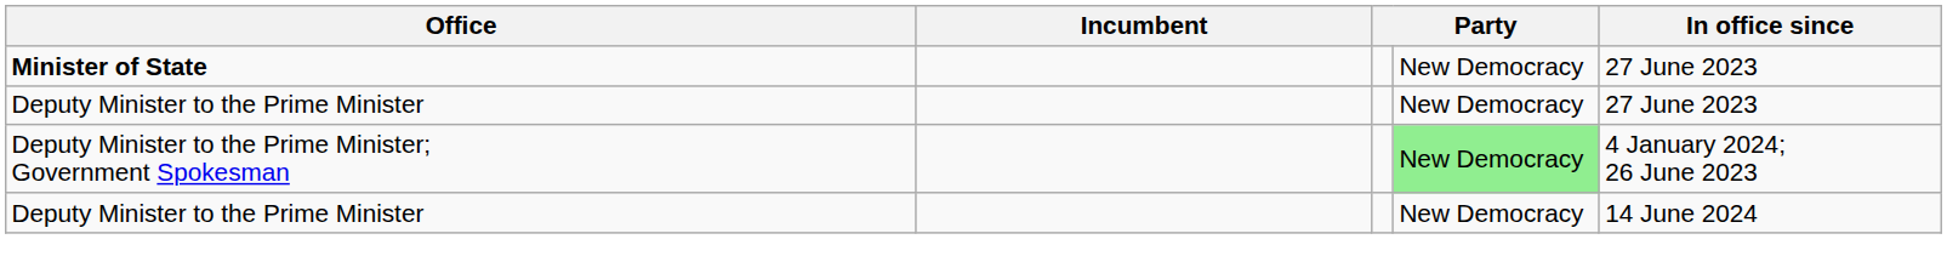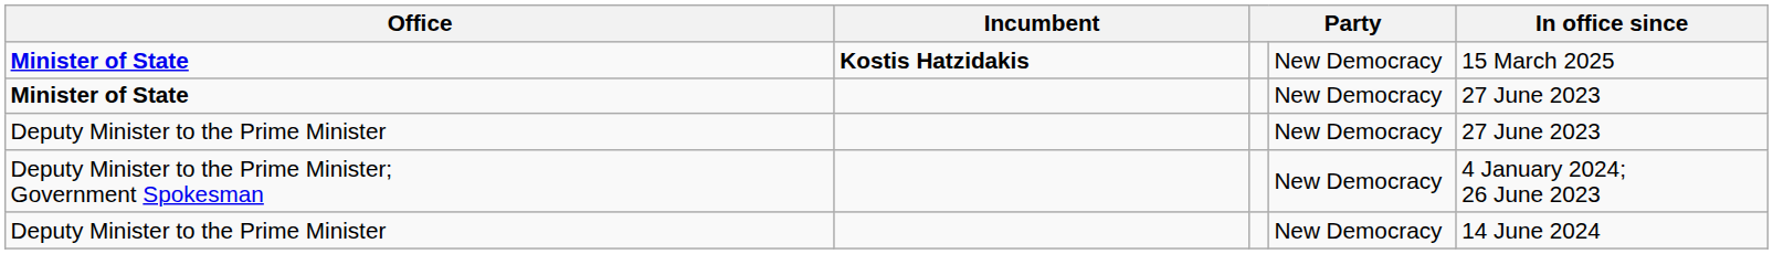+ row: Minister of State | Kostis Hatzidakis | New Democracy | 15 March 2025
Deputy Minister to the Prime Minister; Government Spokesman | column 4: lightgreen background -> no background
